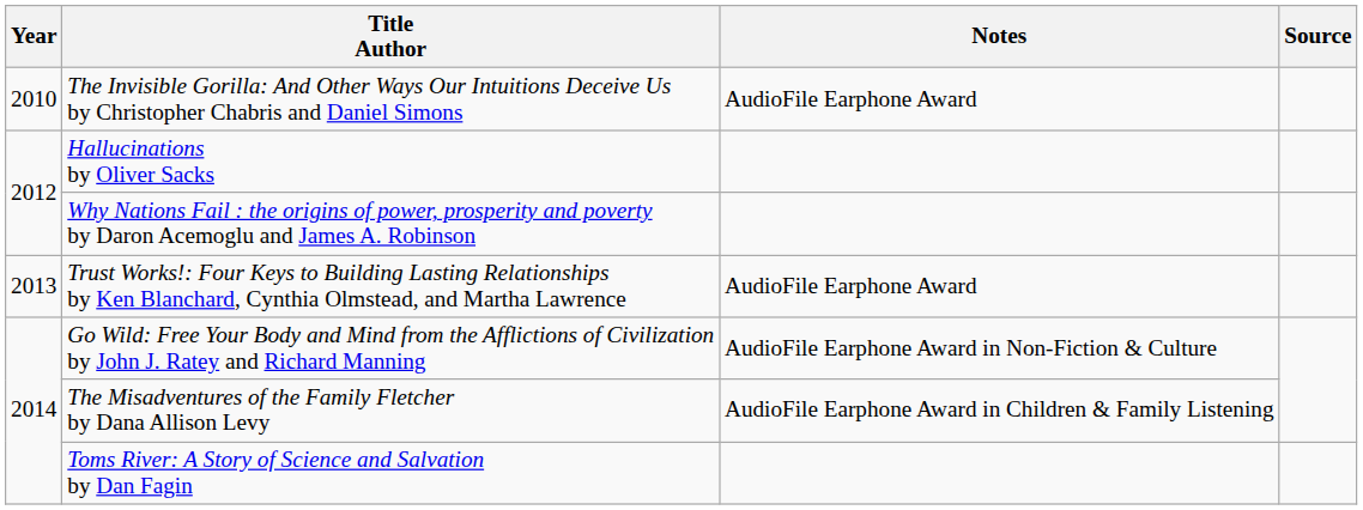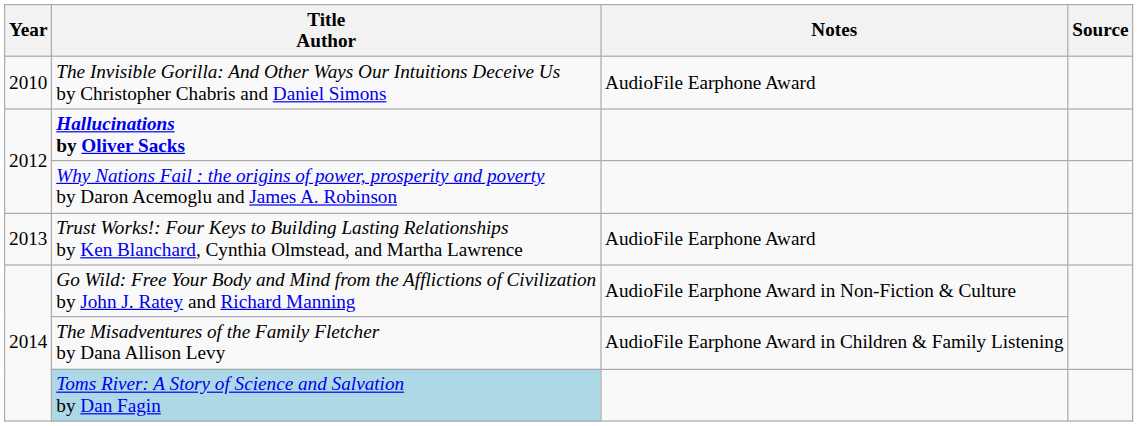Hallucinations by Oliver Sacks | Title Author: normal -> bold
Toms River: A Story of Science and Salvation by Dan Fagin | Title Author: no background -> lightblue background
